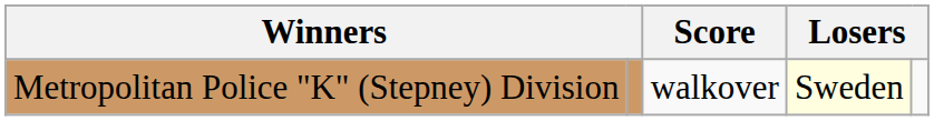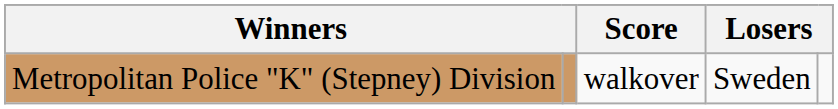Metropolitan Police "K" (Stepney) Division | column 4: lightyellow background -> no background
